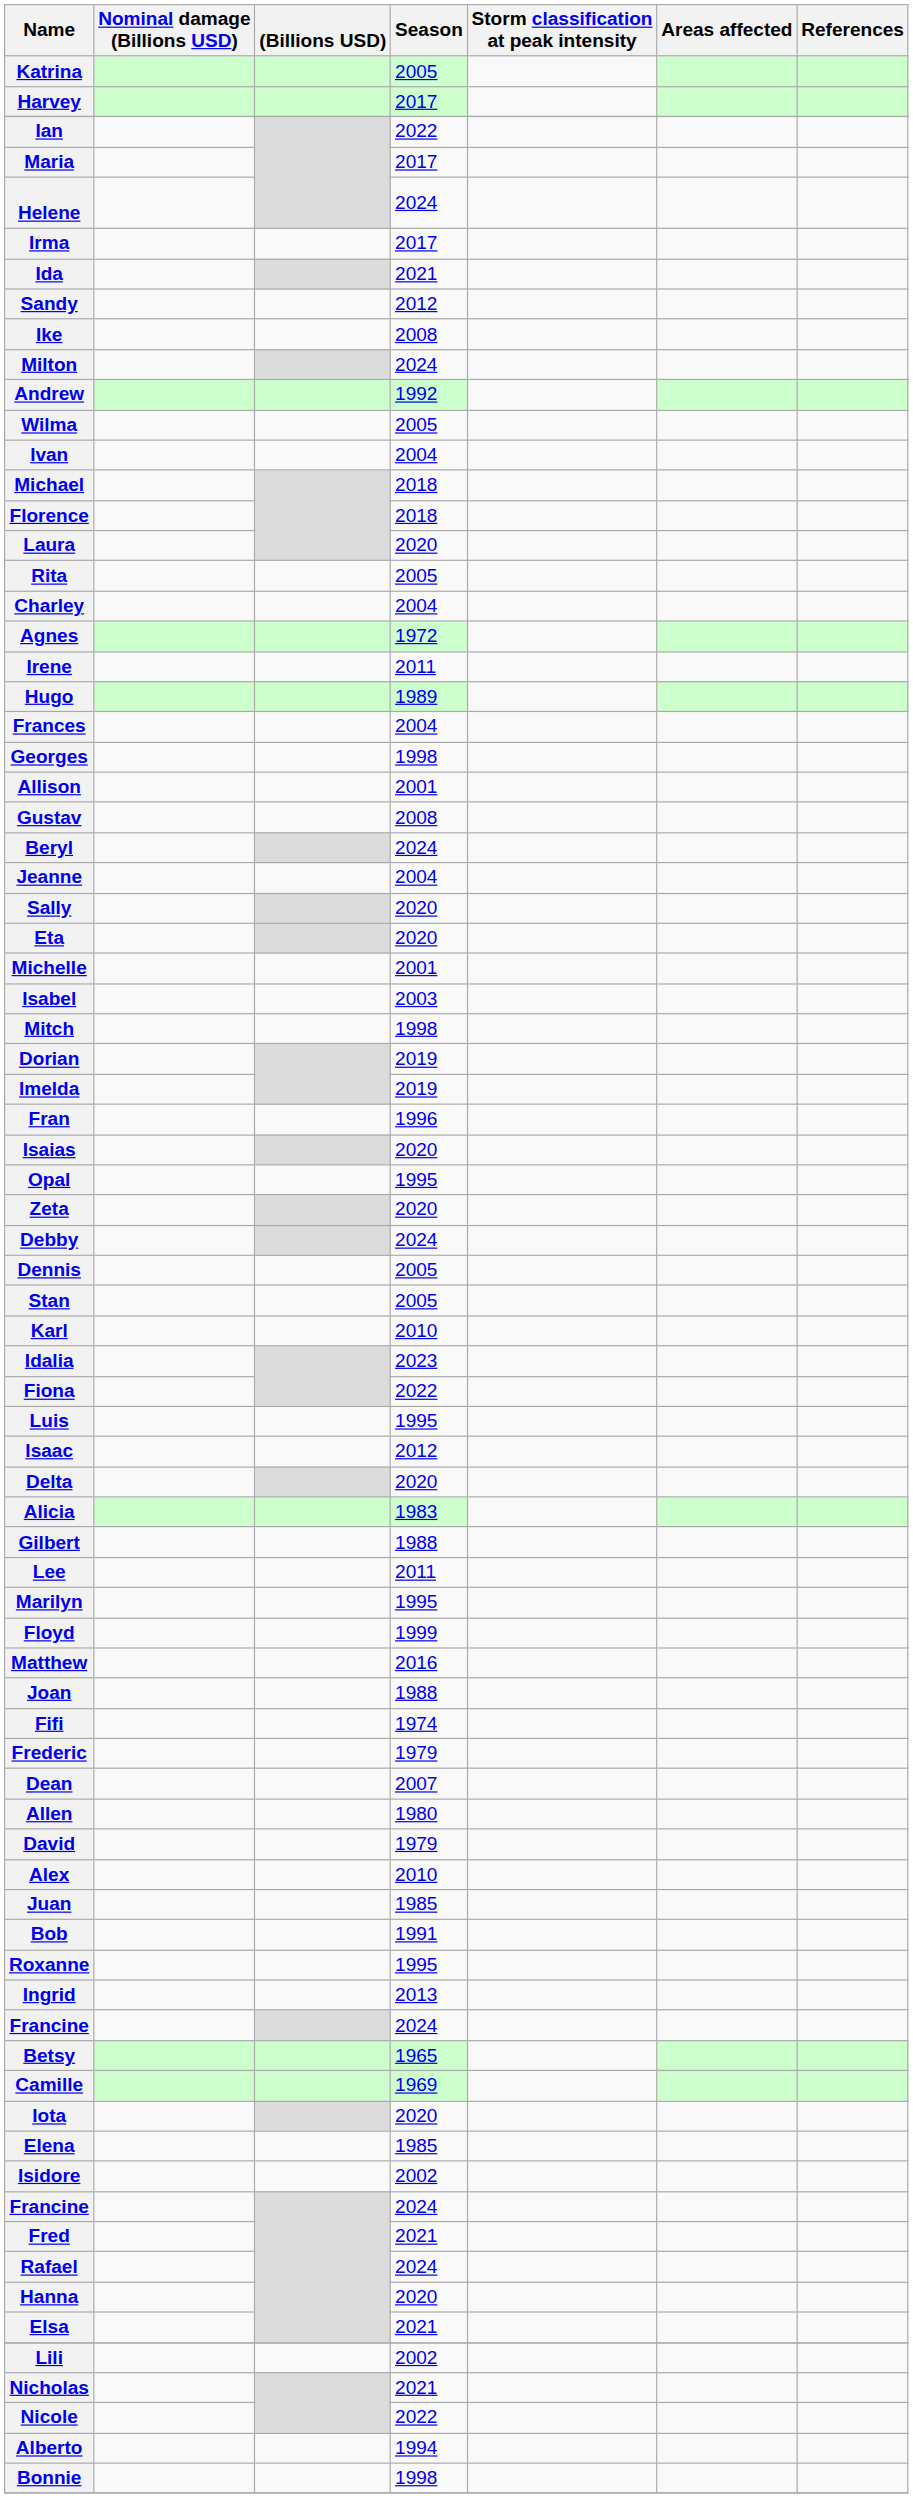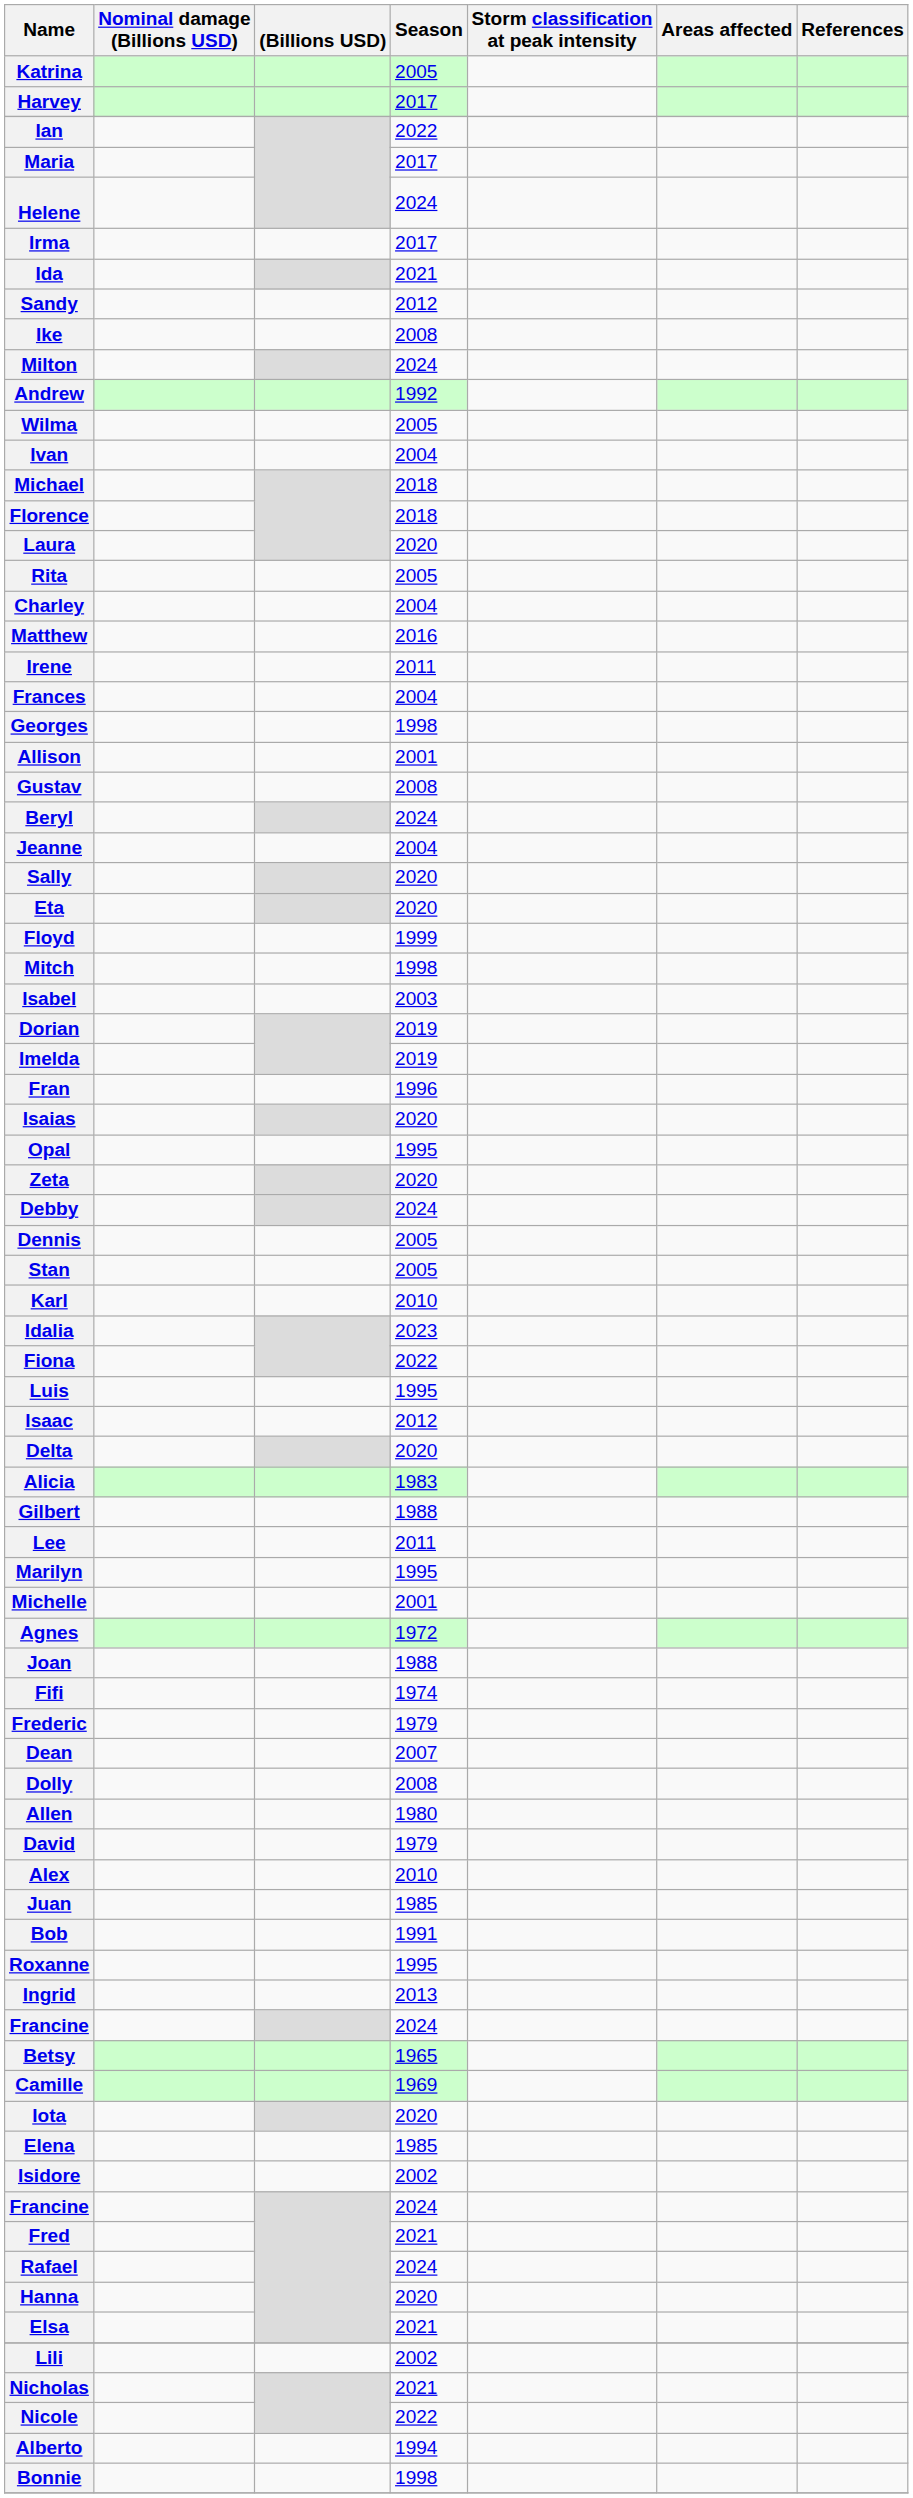rows swapped: Matthew <-> Agnes
- row: Hugo | 1989
rows swapped: Floyd <-> Michelle
rows swapped: Mitch <-> Isabel
+ row: Dolly | 2008
